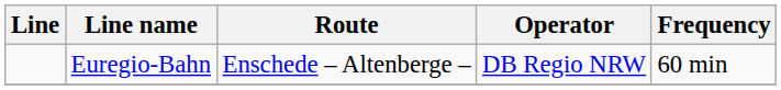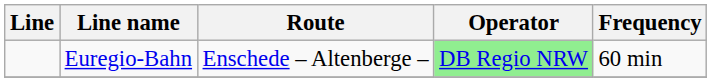Euregio-Bahn | Operator: no background -> lightgreen background
